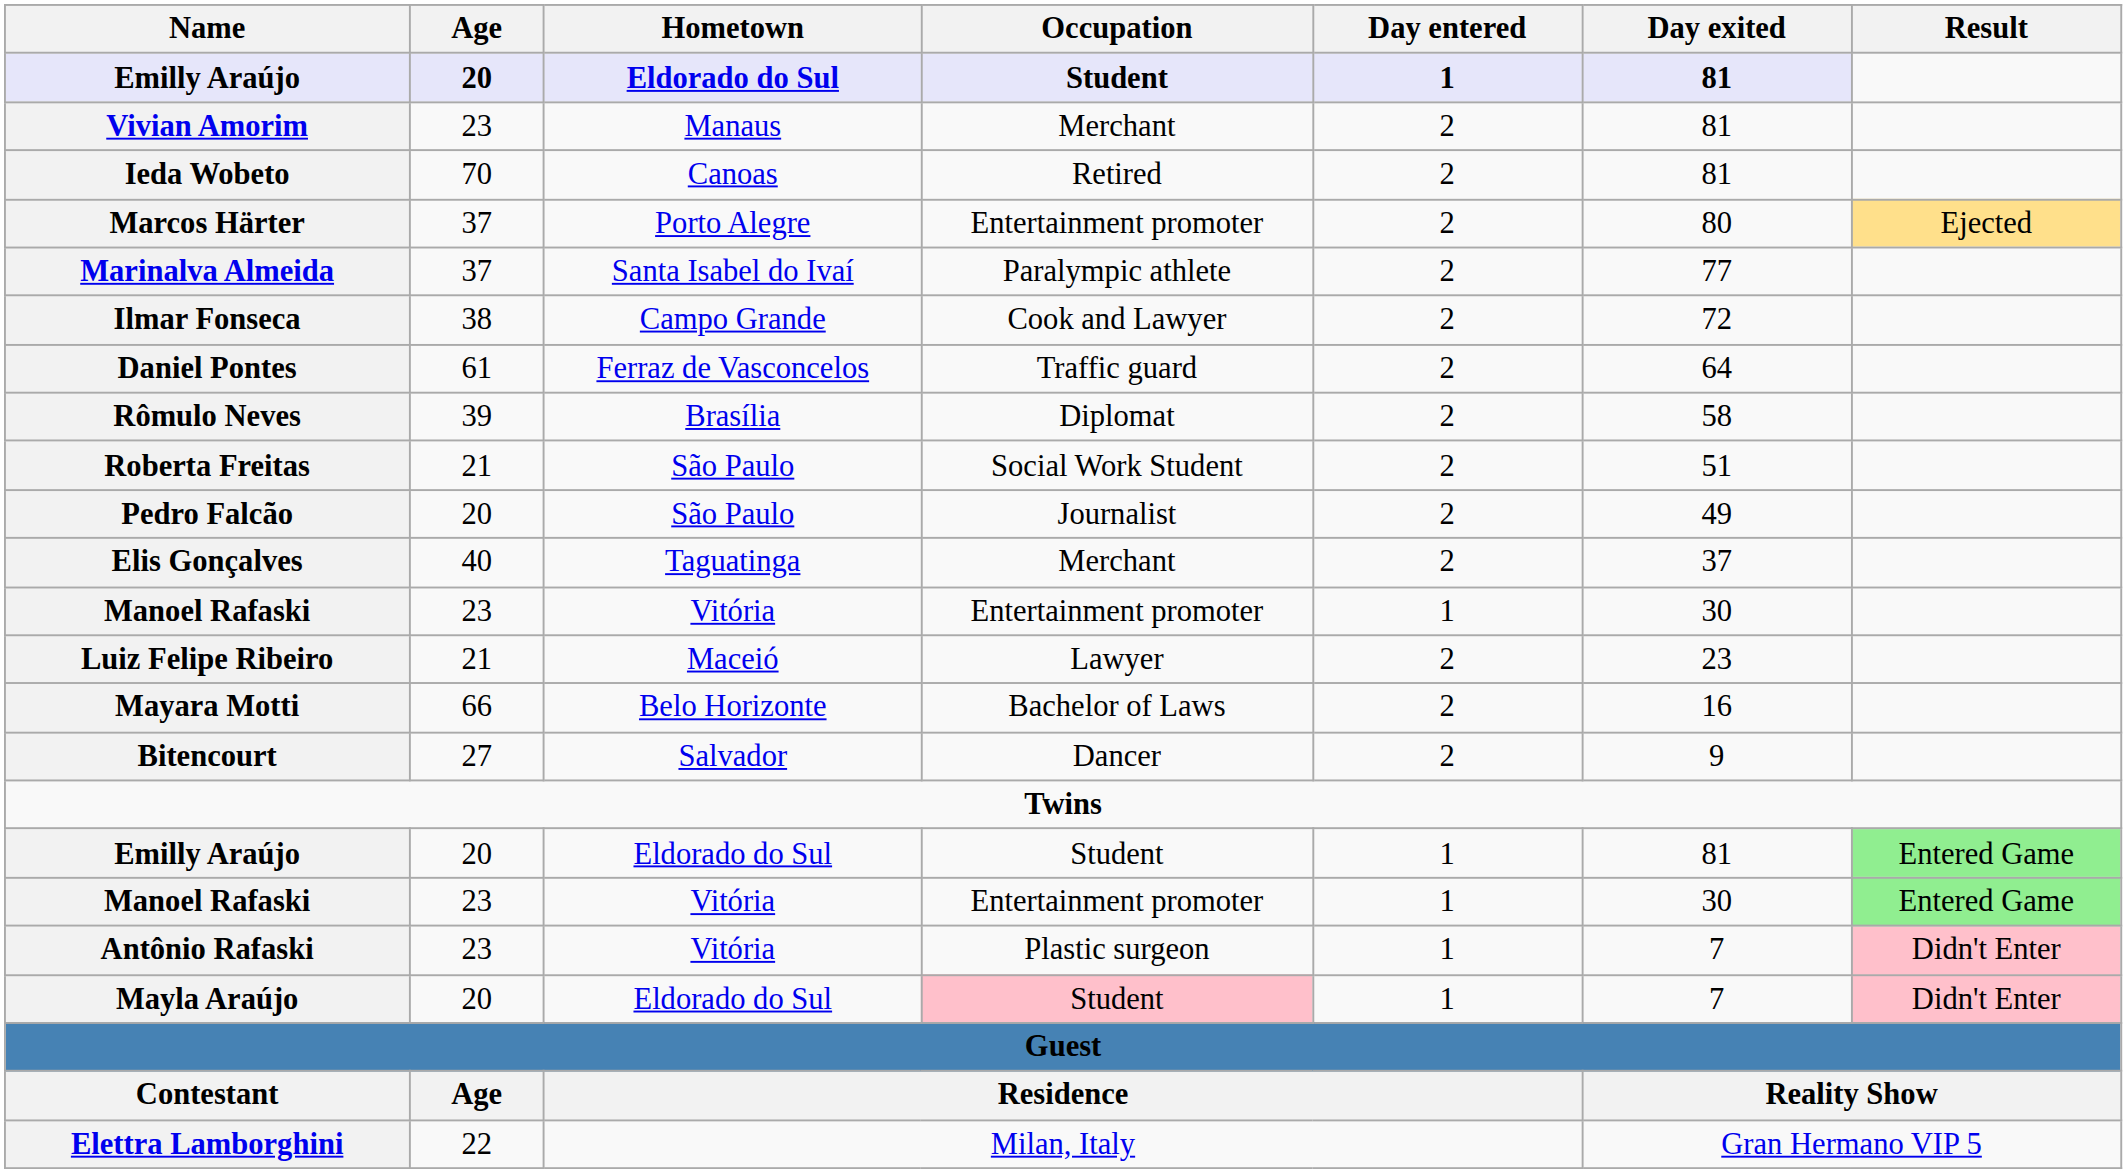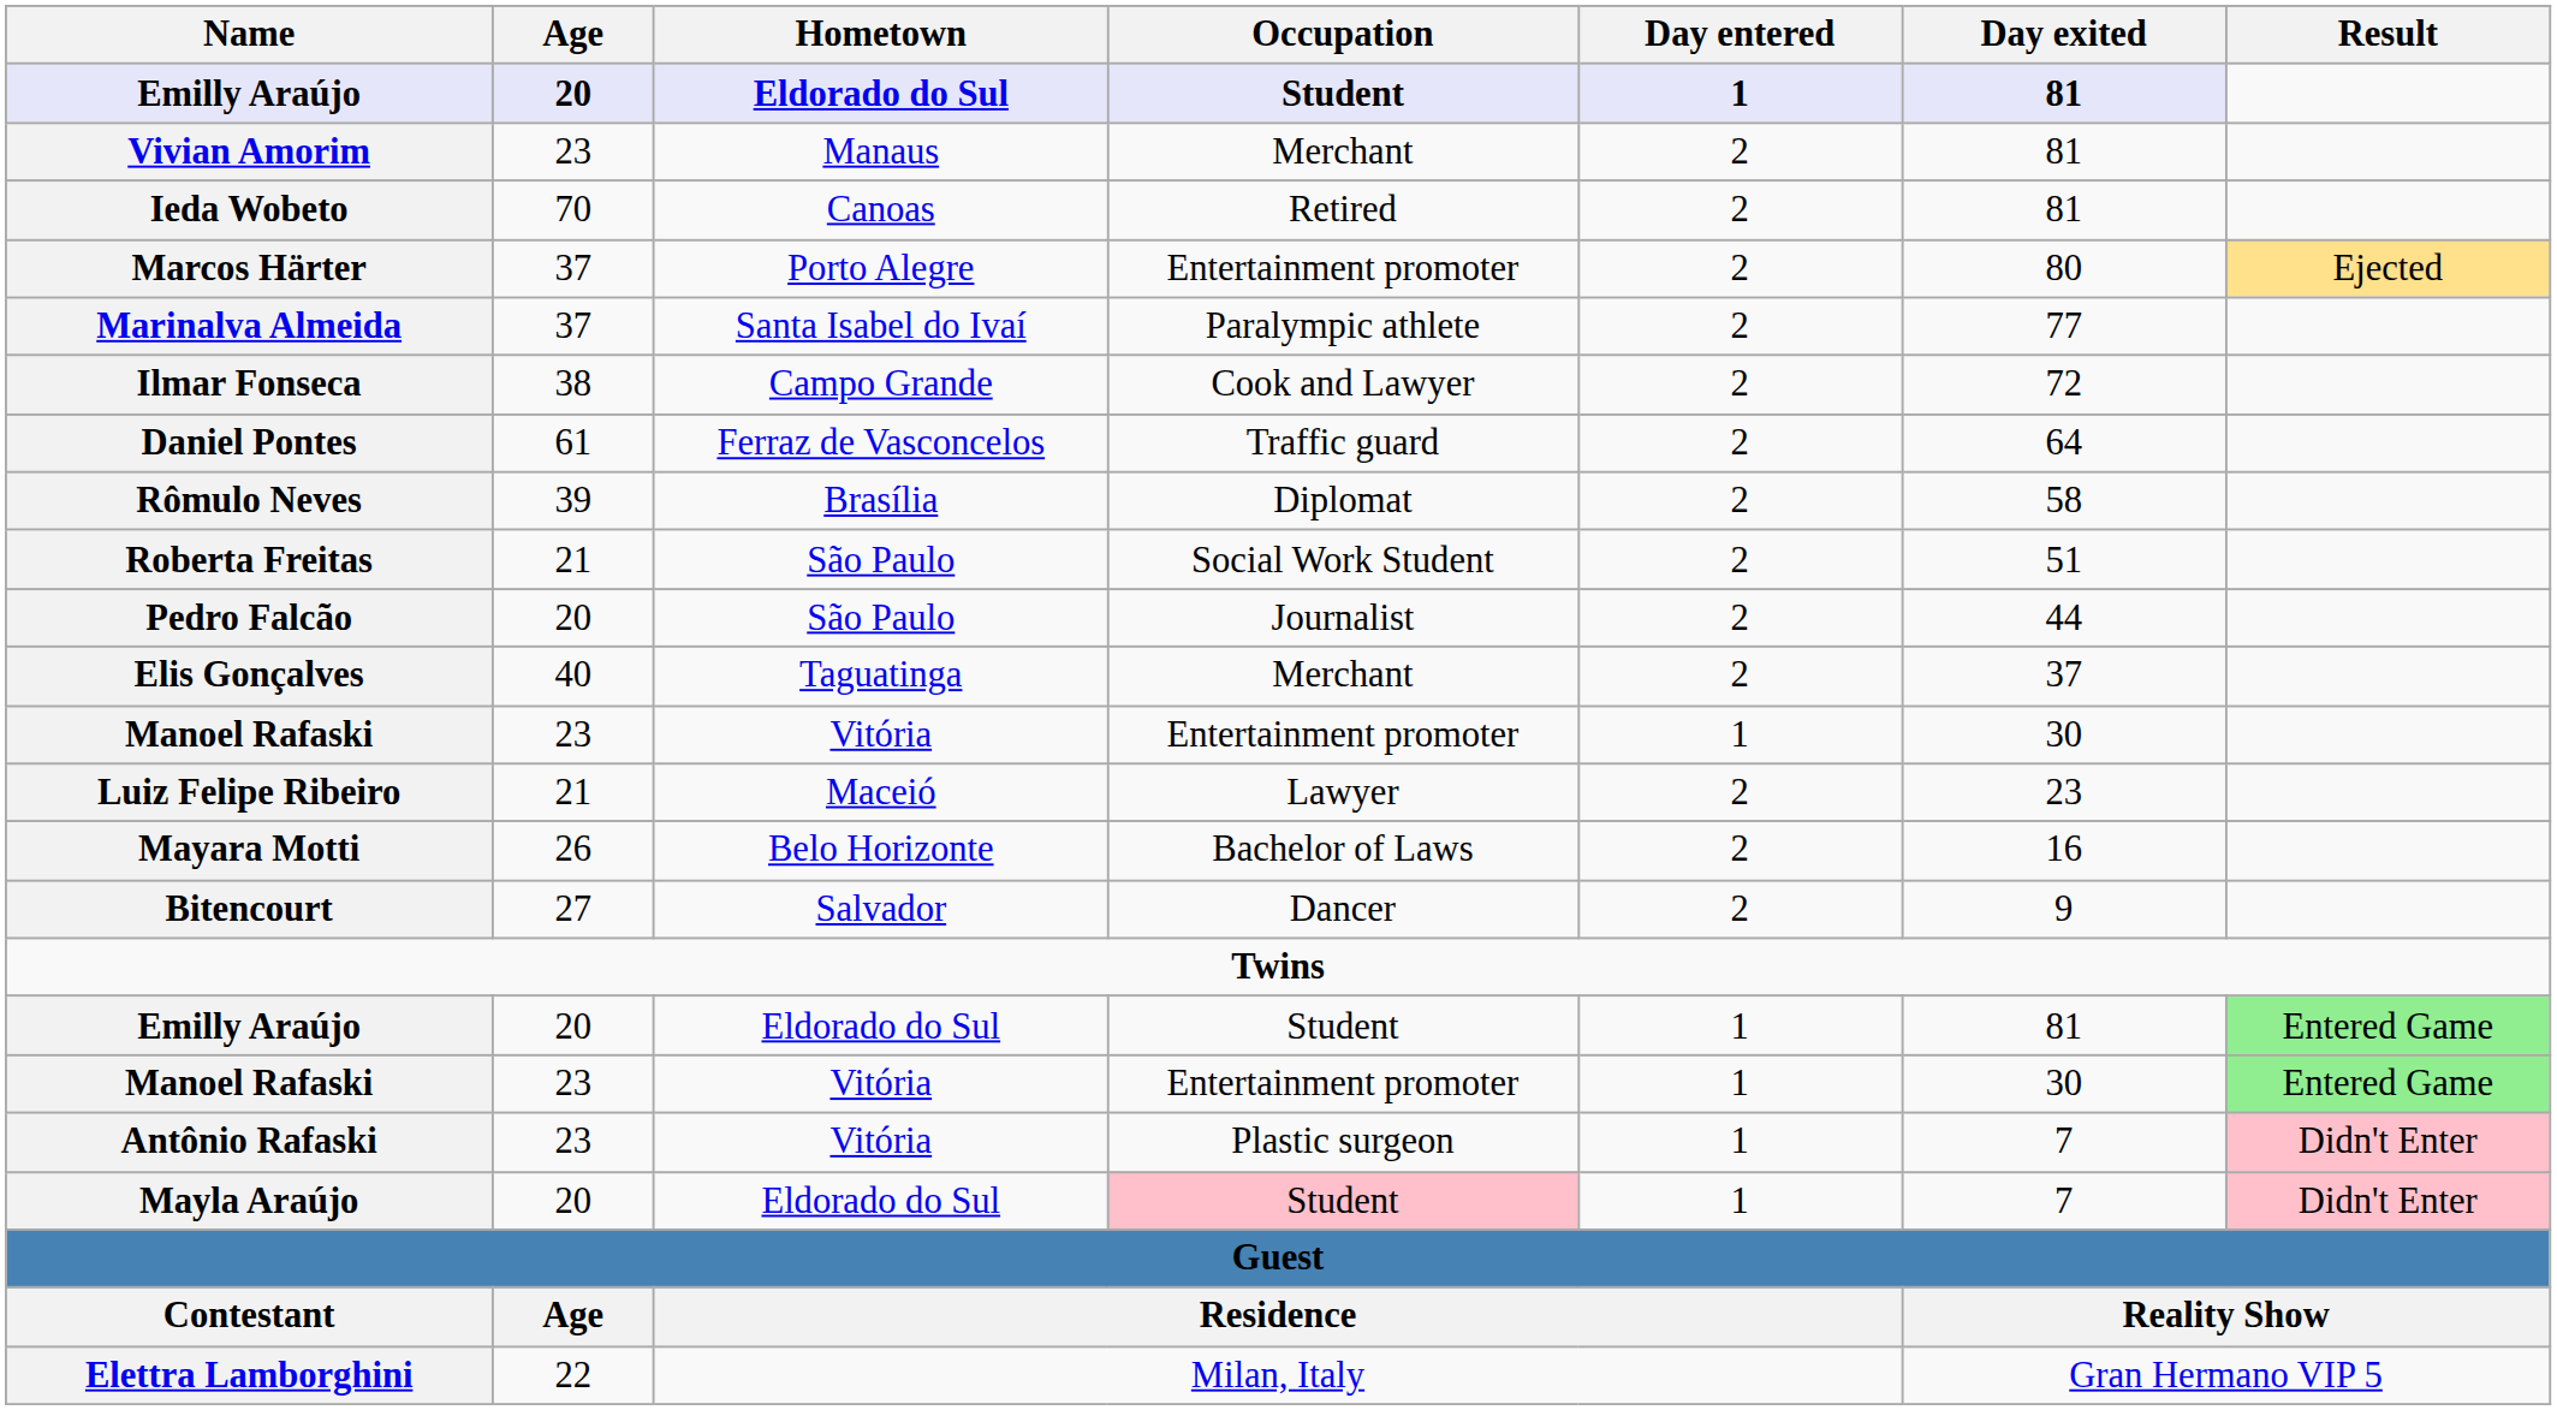Pedro Falcão | Day exited: 49 -> 44
Mayara Motti | Age: 66 -> 26
